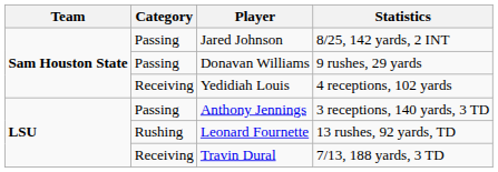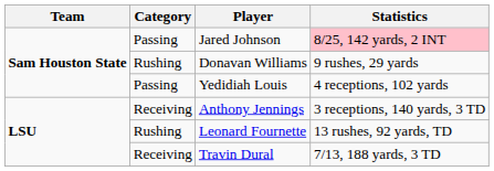Jared Johnson | Statistics: no background -> pink background
Donavan Williams | Category: Passing -> Rushing
Yedidiah Louis | Category: Receiving -> Passing
Anthony Jennings | Category: Passing -> Receiving
